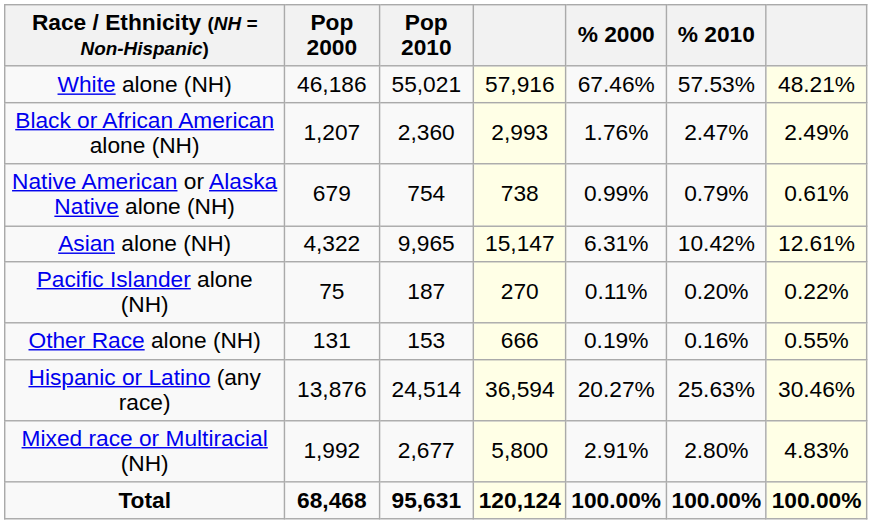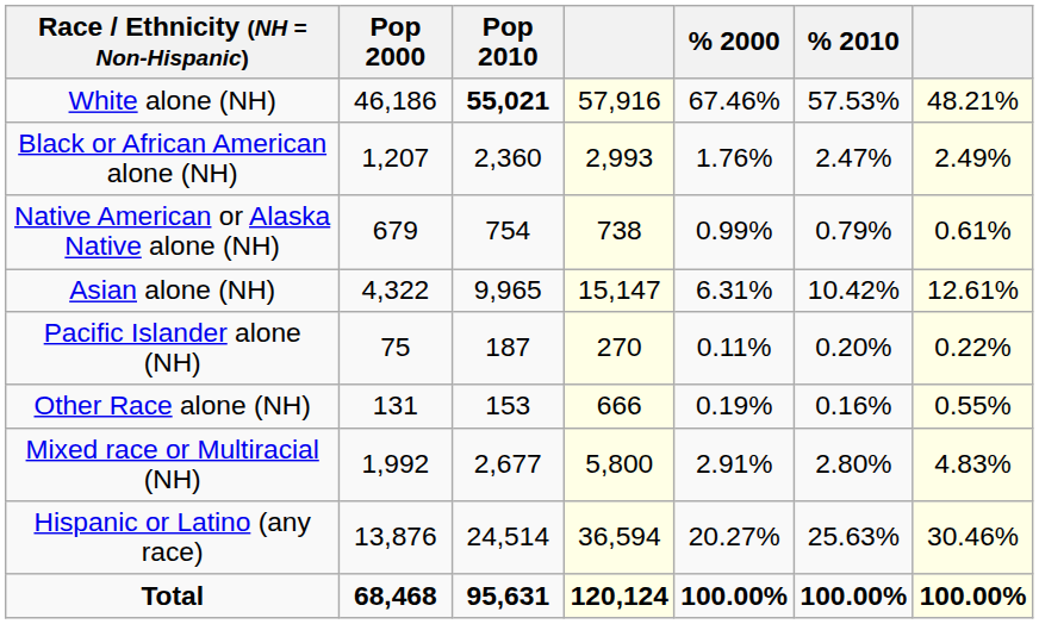White alone (NH) | Pop 2010: normal -> bold
rows swapped: Mixed race or Multiracial (NH) <-> Hispanic or Latino (any race)
